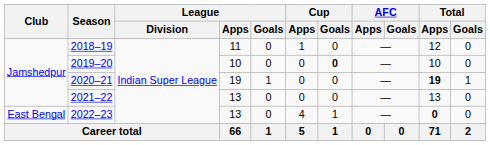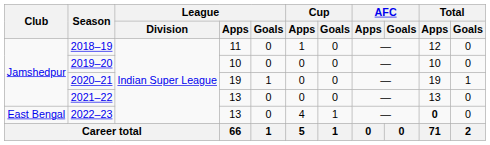2019–20 | Cup / Goals: bold -> normal
2020–21 | Total / Apps: bold -> normal
